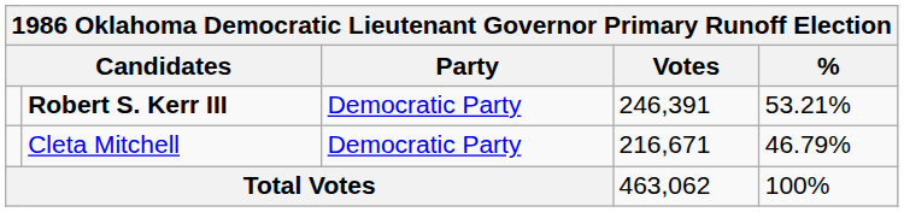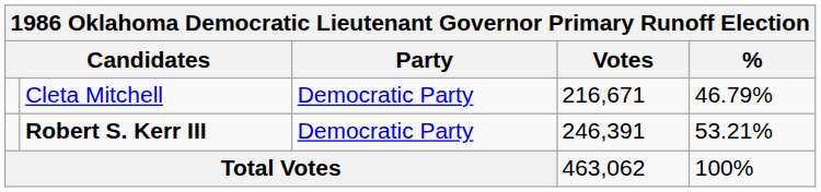rows swapped: Robert S. Kerr III <-> Cleta Mitchell
